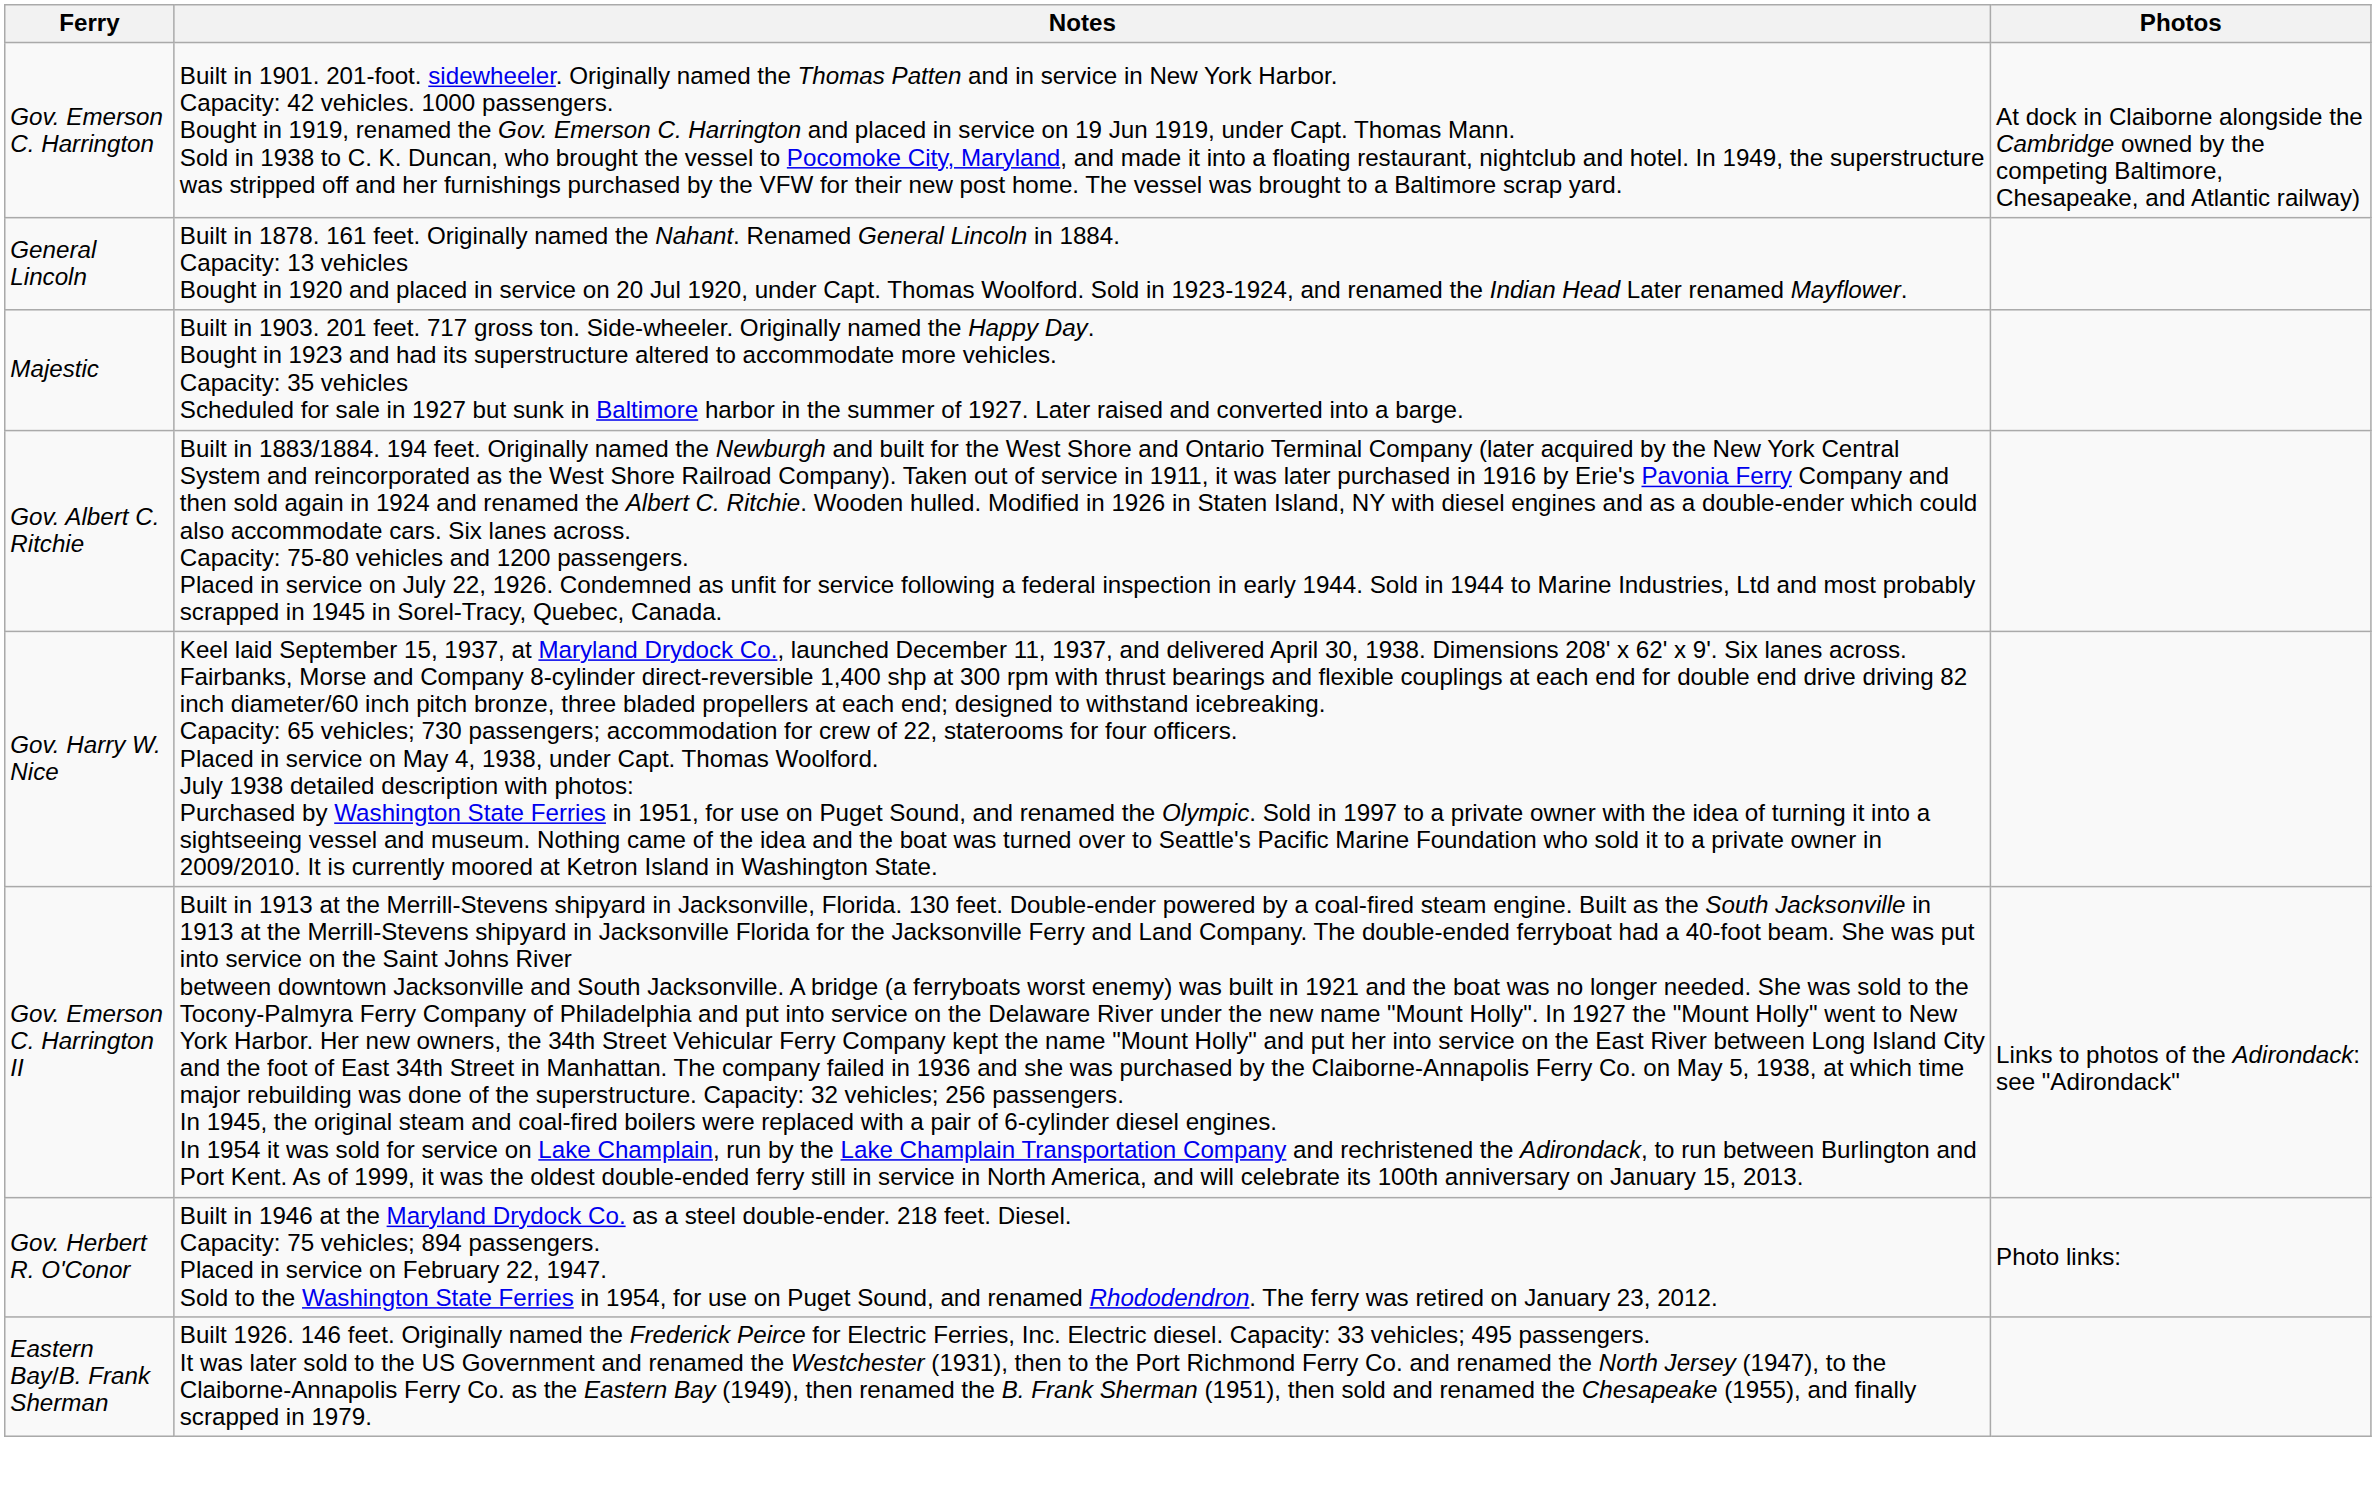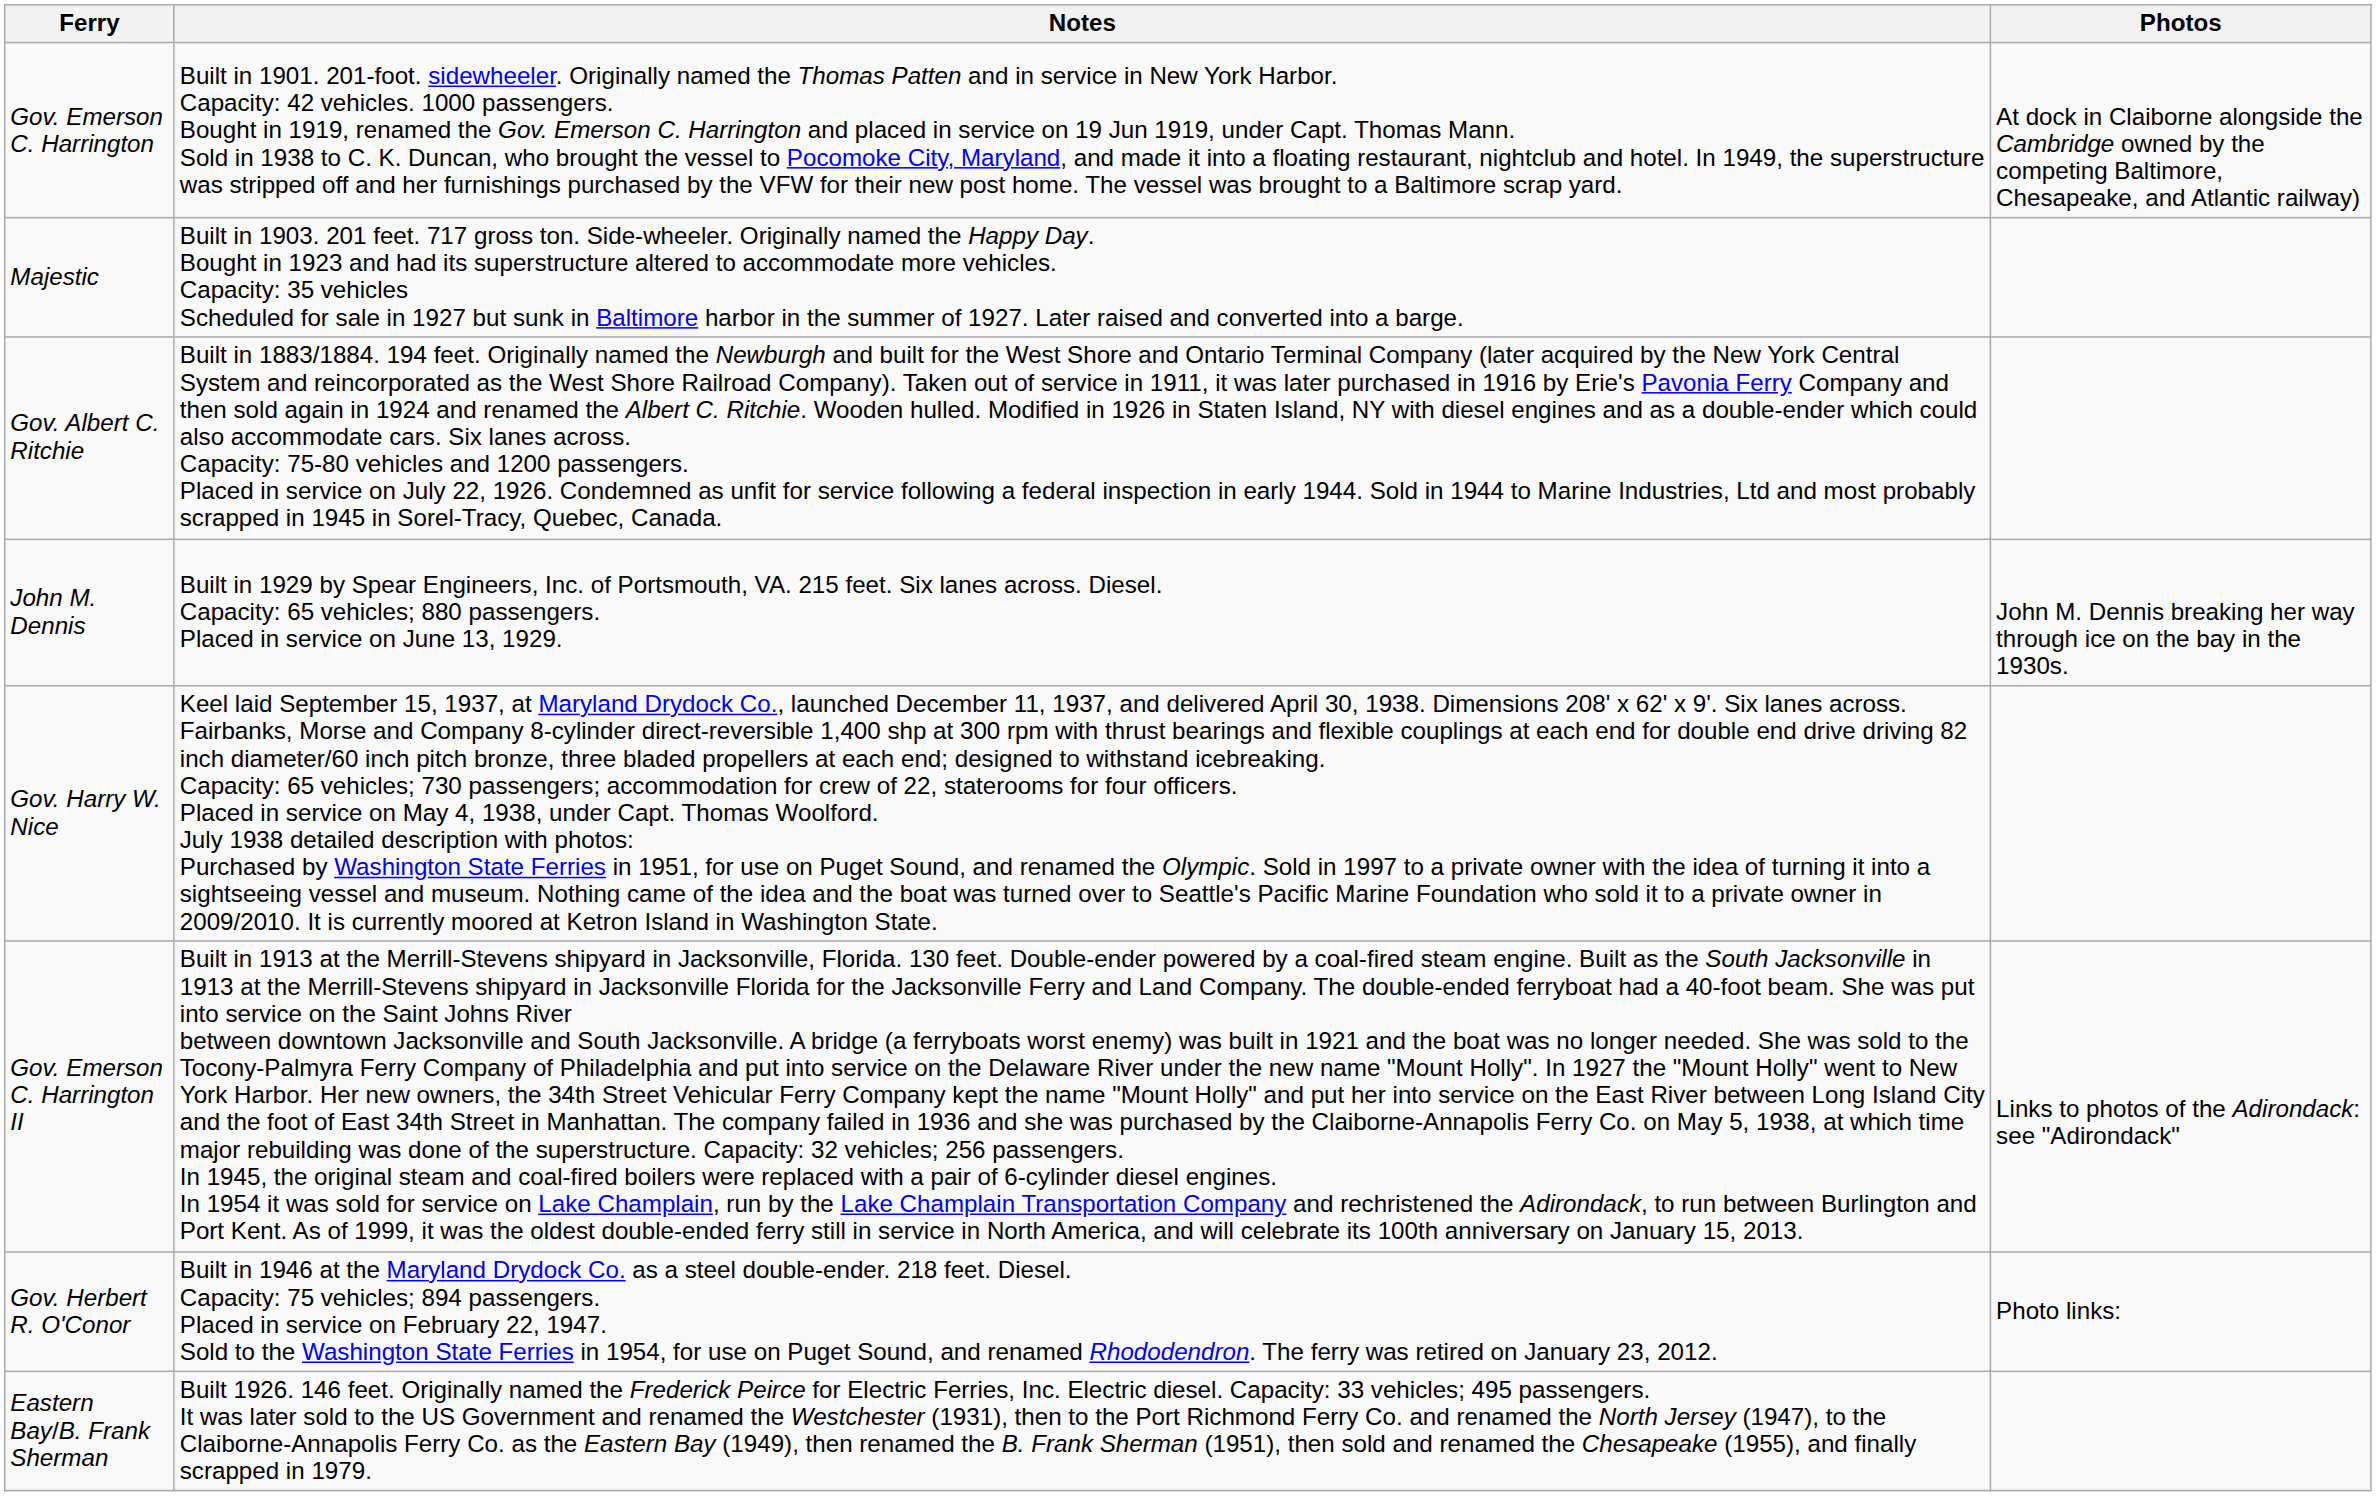- row: General Lincoln | Built in 1878. 161 feet. Originally named the Nahant. Renamed General Lincoln in 1884. Capacity: 13 vehicles Bought in 1920 and placed in service on 20 Jul 1920, under Capt. Thomas Woolford. Sold in 1923-1924, and renamed the Indian Head Later renamed Mayflower.
+ row: John M. Dennis | Built in 1929 by Spear Engineers, Inc. of Portsmouth, VA. 215 feet. Six lanes across. Diesel. Capacity: 65 vehicles; 880 passengers. Placed in service on June 13, 1929. | John M. Dennis breaking her way through ice on the bay in the 1930s.
